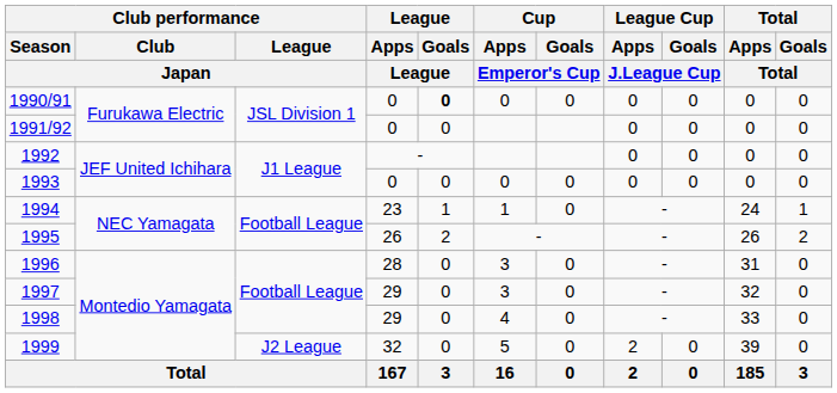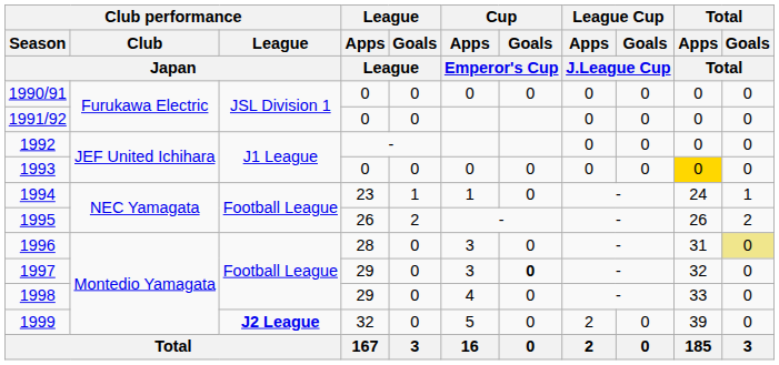1990/91 | League / Goals / League: bold -> normal
1993 | Total / Apps / Total: no background -> gold background
1996 | Total / Goals / Total: no background -> khaki background
1997 | Cup / Goals / Emperor's Cup: normal -> bold
1999 | Club performance / League / Japan: normal -> bold
